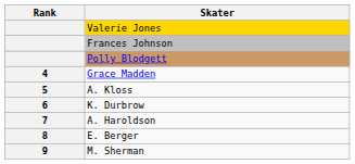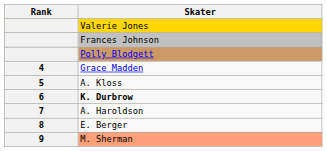K. Durbrow | Skater: normal -> bold
M. Sherman | Skater: no background -> lightsalmon background
